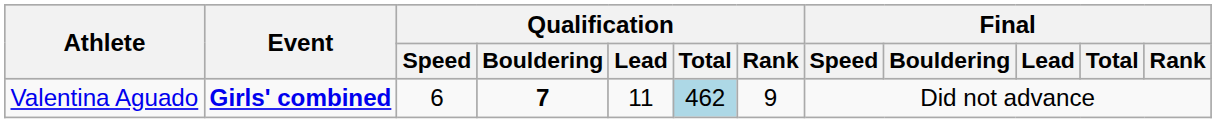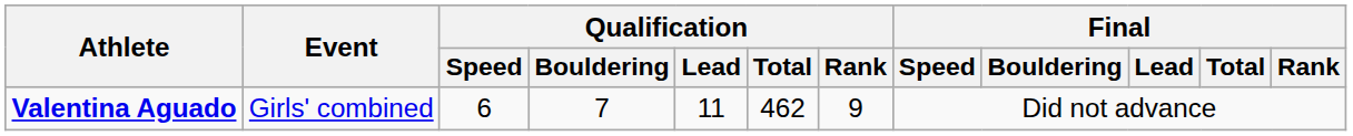row 3 | Athlete: normal -> bold
row 3 | Event: bold -> normal
row 3 | Qualification / Bouldering: bold -> normal
row 3 | Qualification / Total: lightblue background -> no background
